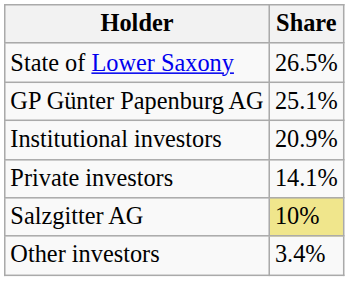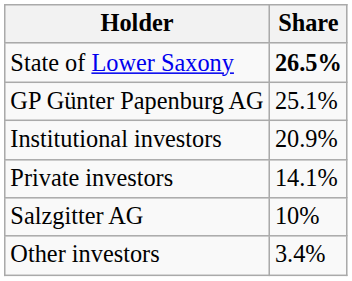State of Lower Saxony | Share: normal -> bold
Salzgitter AG | Share: khaki background -> no background
